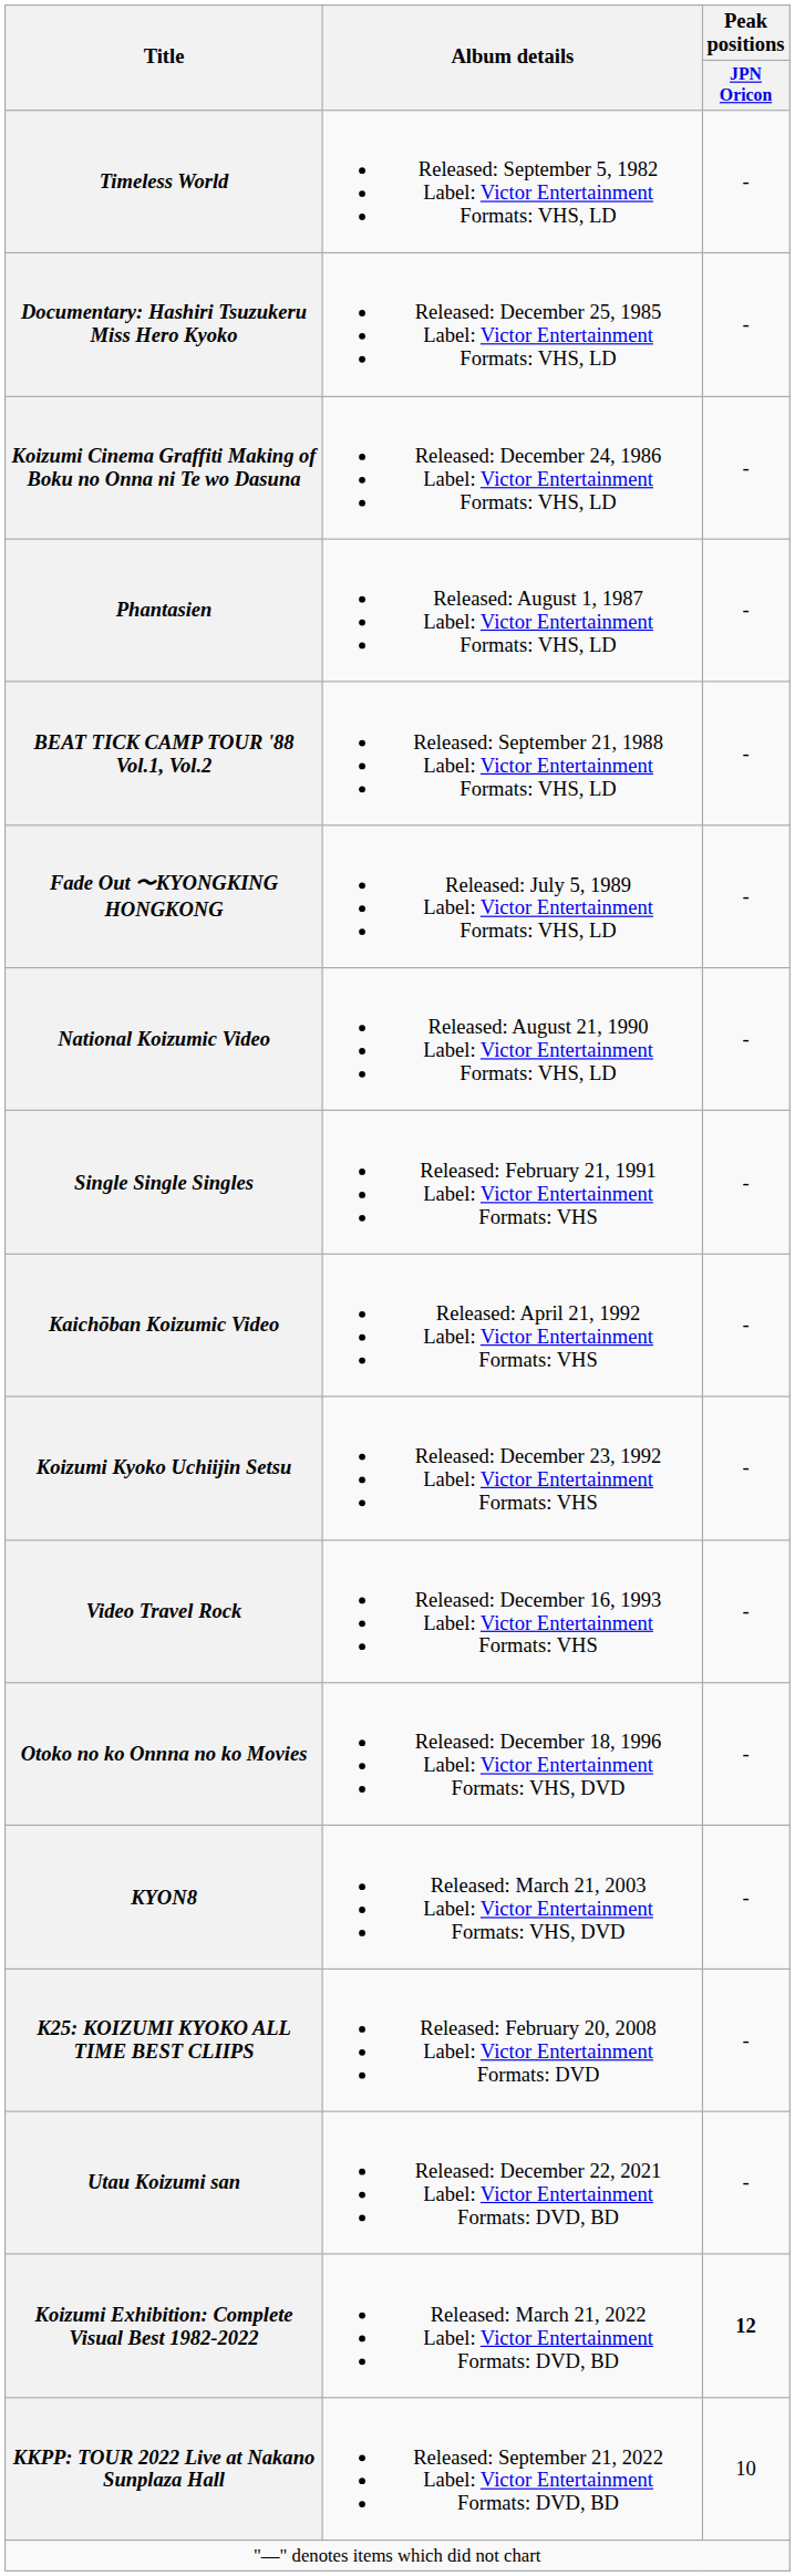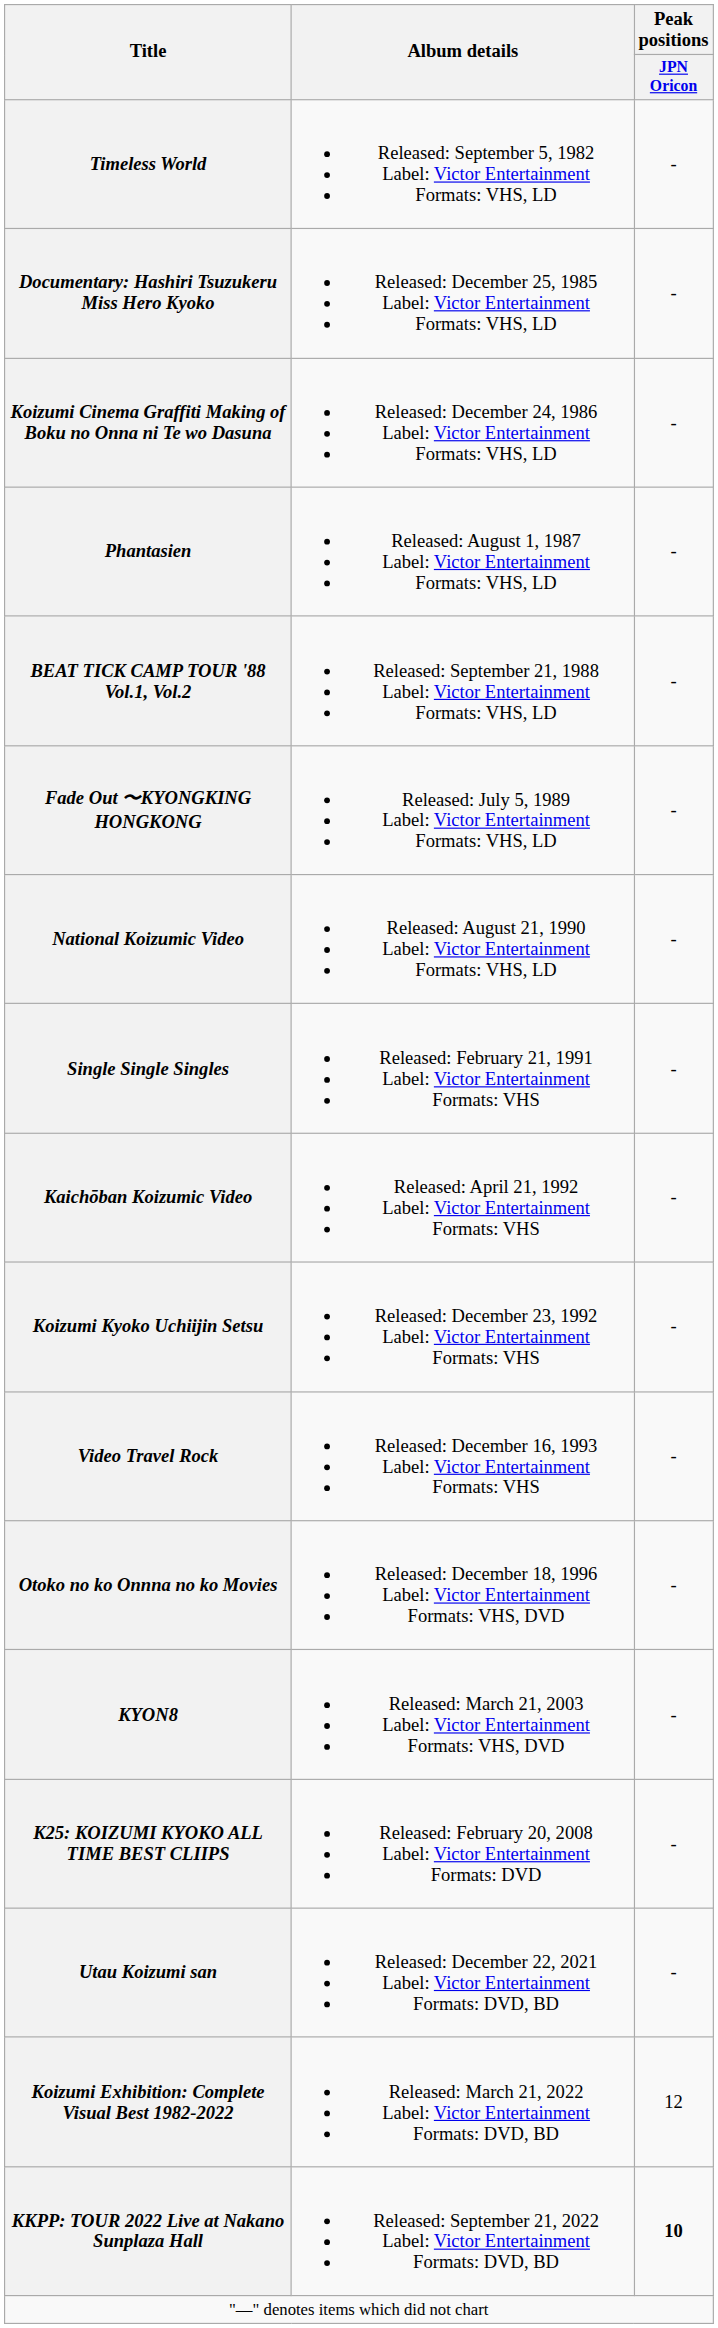Koizumi Exhibition: Complete Visual Best 1982-2022 | Peak positions / JPN Oricon: bold -> normal
KKPP: TOUR 2022 Live at Nakano Sunplaza Hall | Peak positions / JPN Oricon: normal -> bold
